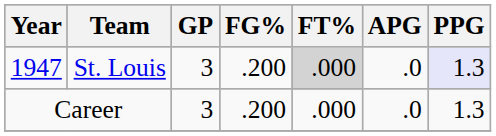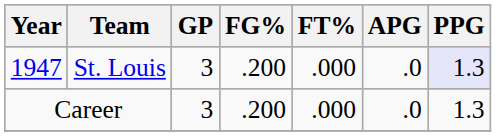1947 | FT%: lightgrey background -> no background
